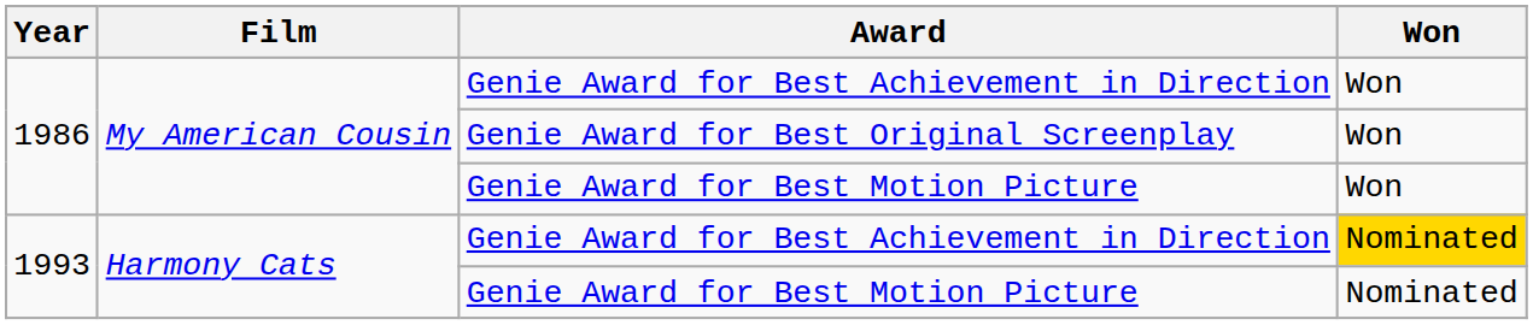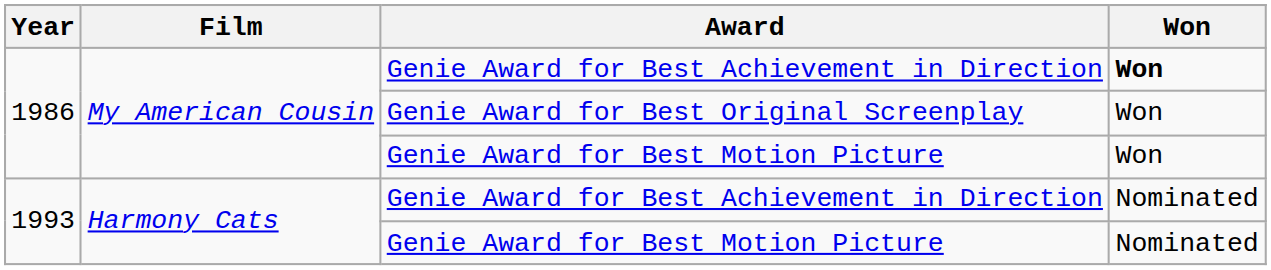1986 / Genie Award for Best Achievement in Direction | Won: normal -> bold
1993 / Genie Award for Best Achievement in Direction | Won: gold background -> no background
